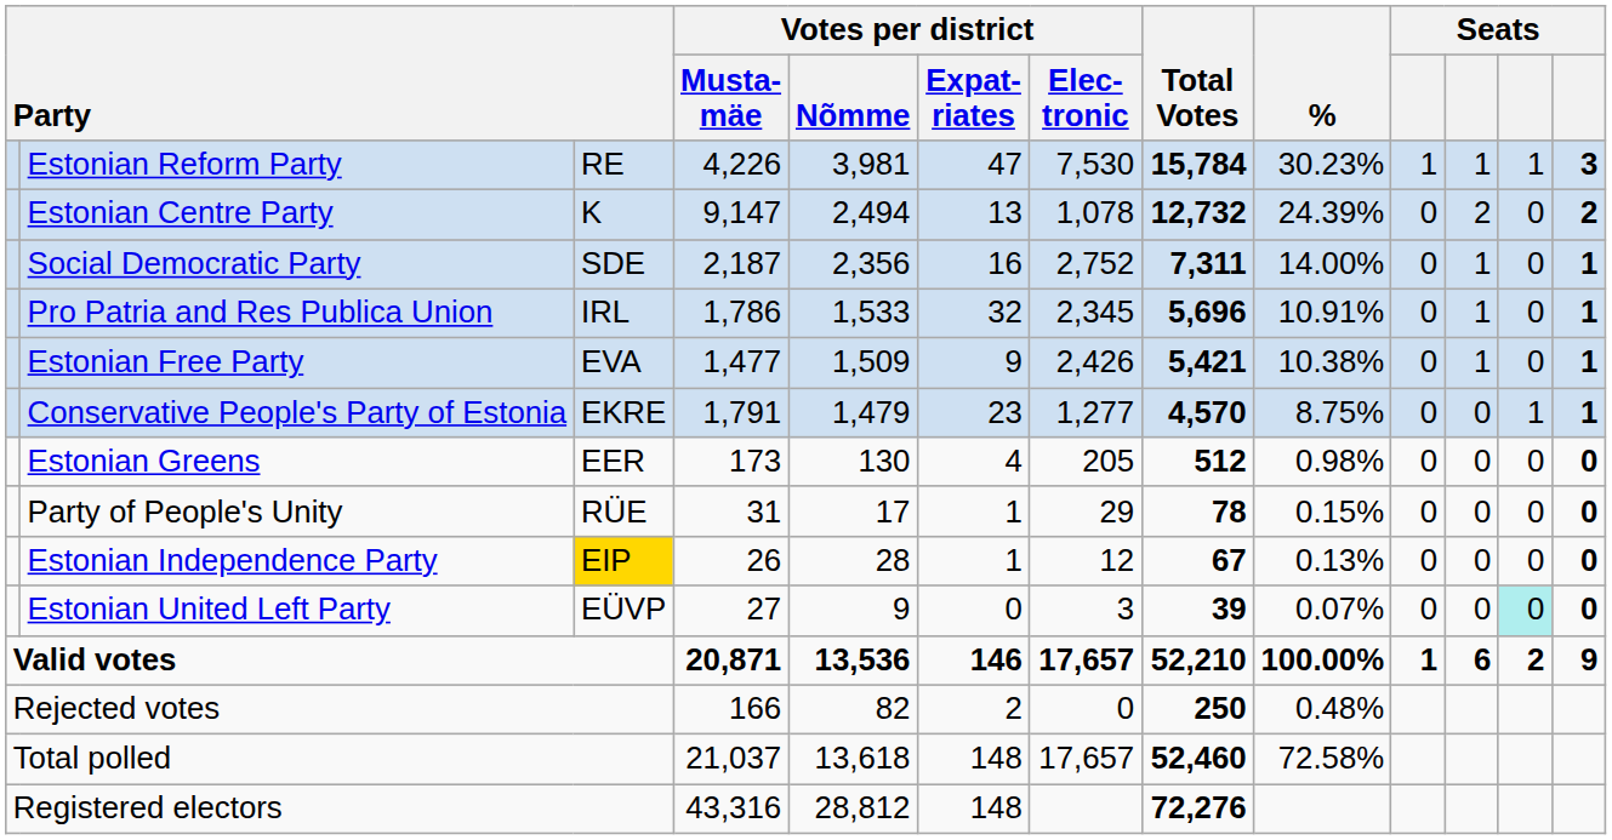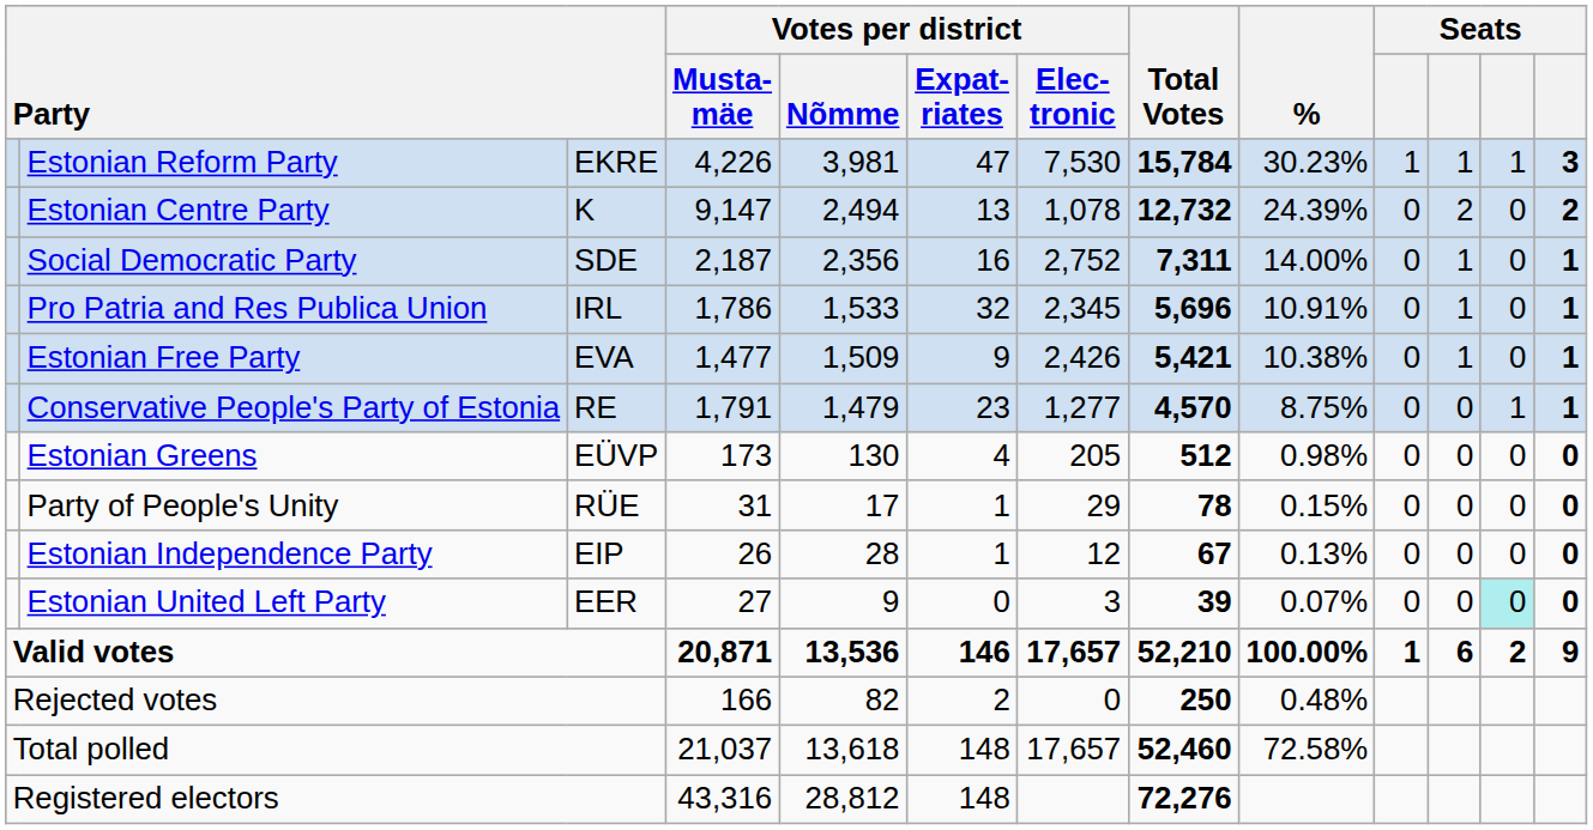Estonian Reform Party | column 3: RE -> EKRE
Conservative People's Party of Estonia | column 3: EKRE -> RE
Estonian Greens | column 3: EER -> EÜVP
Estonian Independence Party | column 3: gold background -> no background
Estonian United Left Party | column 3: EÜVP -> EER
